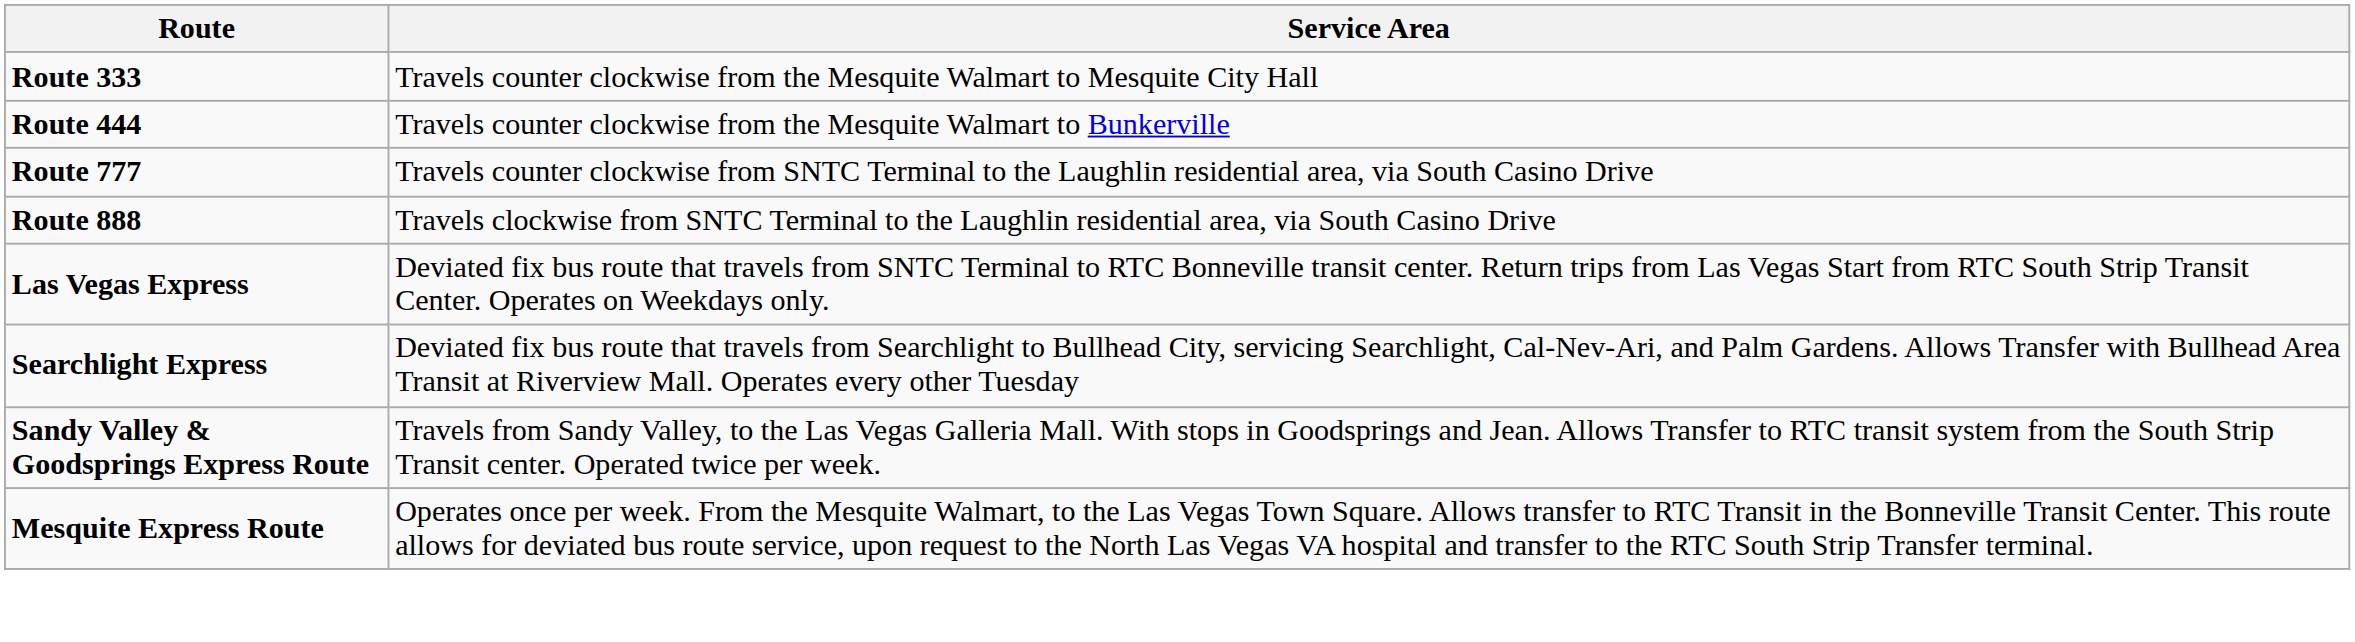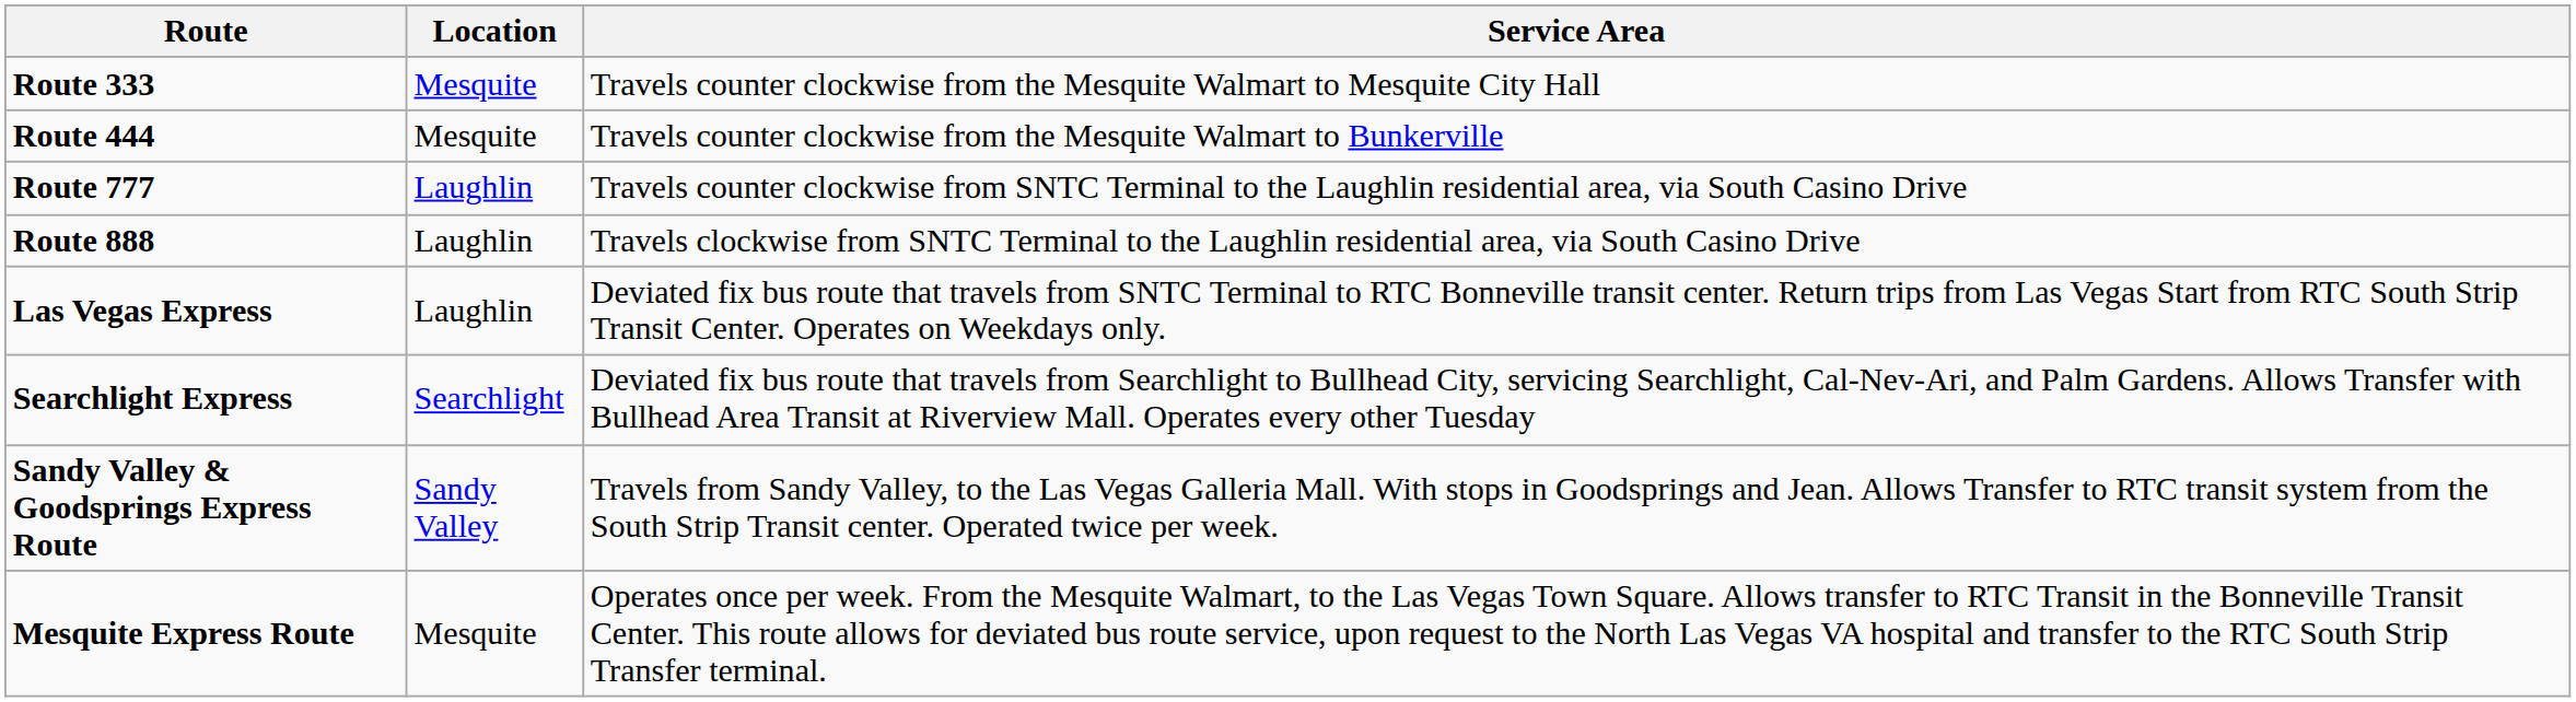+ column: Location | Mesquite | Mesquite | Laughlin | Laughlin | Laughlin | Searchlight | Sandy Valley | Mesquite
